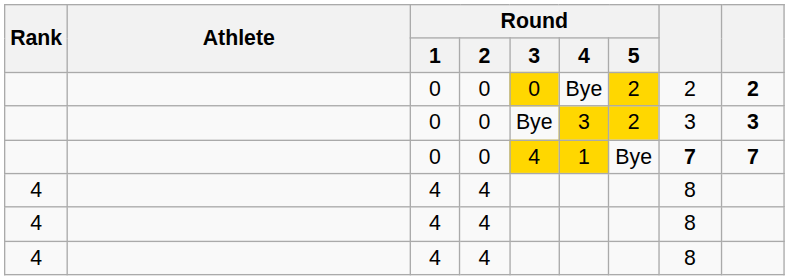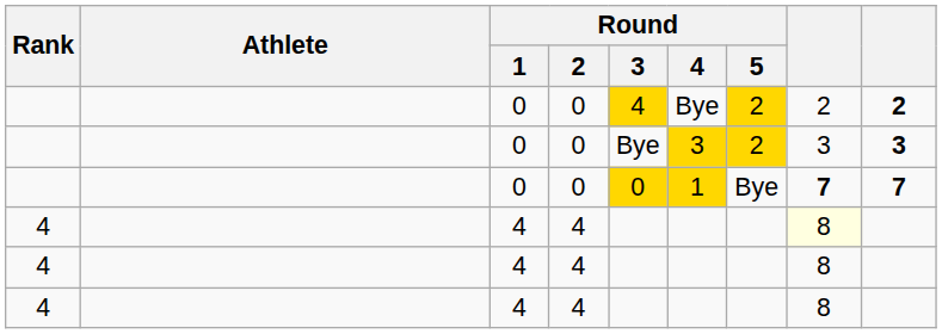row 3 | Round / 3: 0 -> 4
row 5 | Round / 3: 4 -> 0
row 6 | column 8: no background -> lightyellow background
